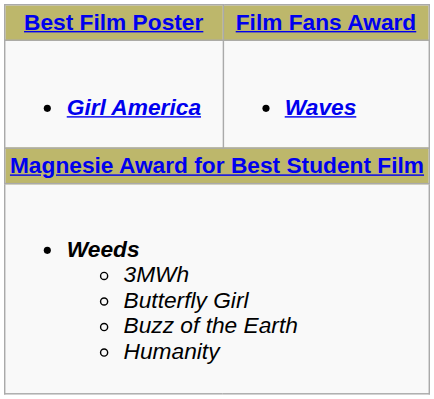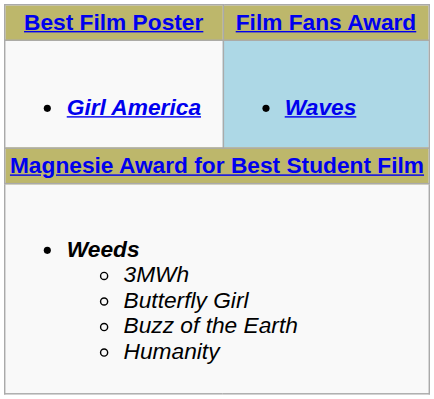Girl America | Film Fans Award: no background -> lightblue background
